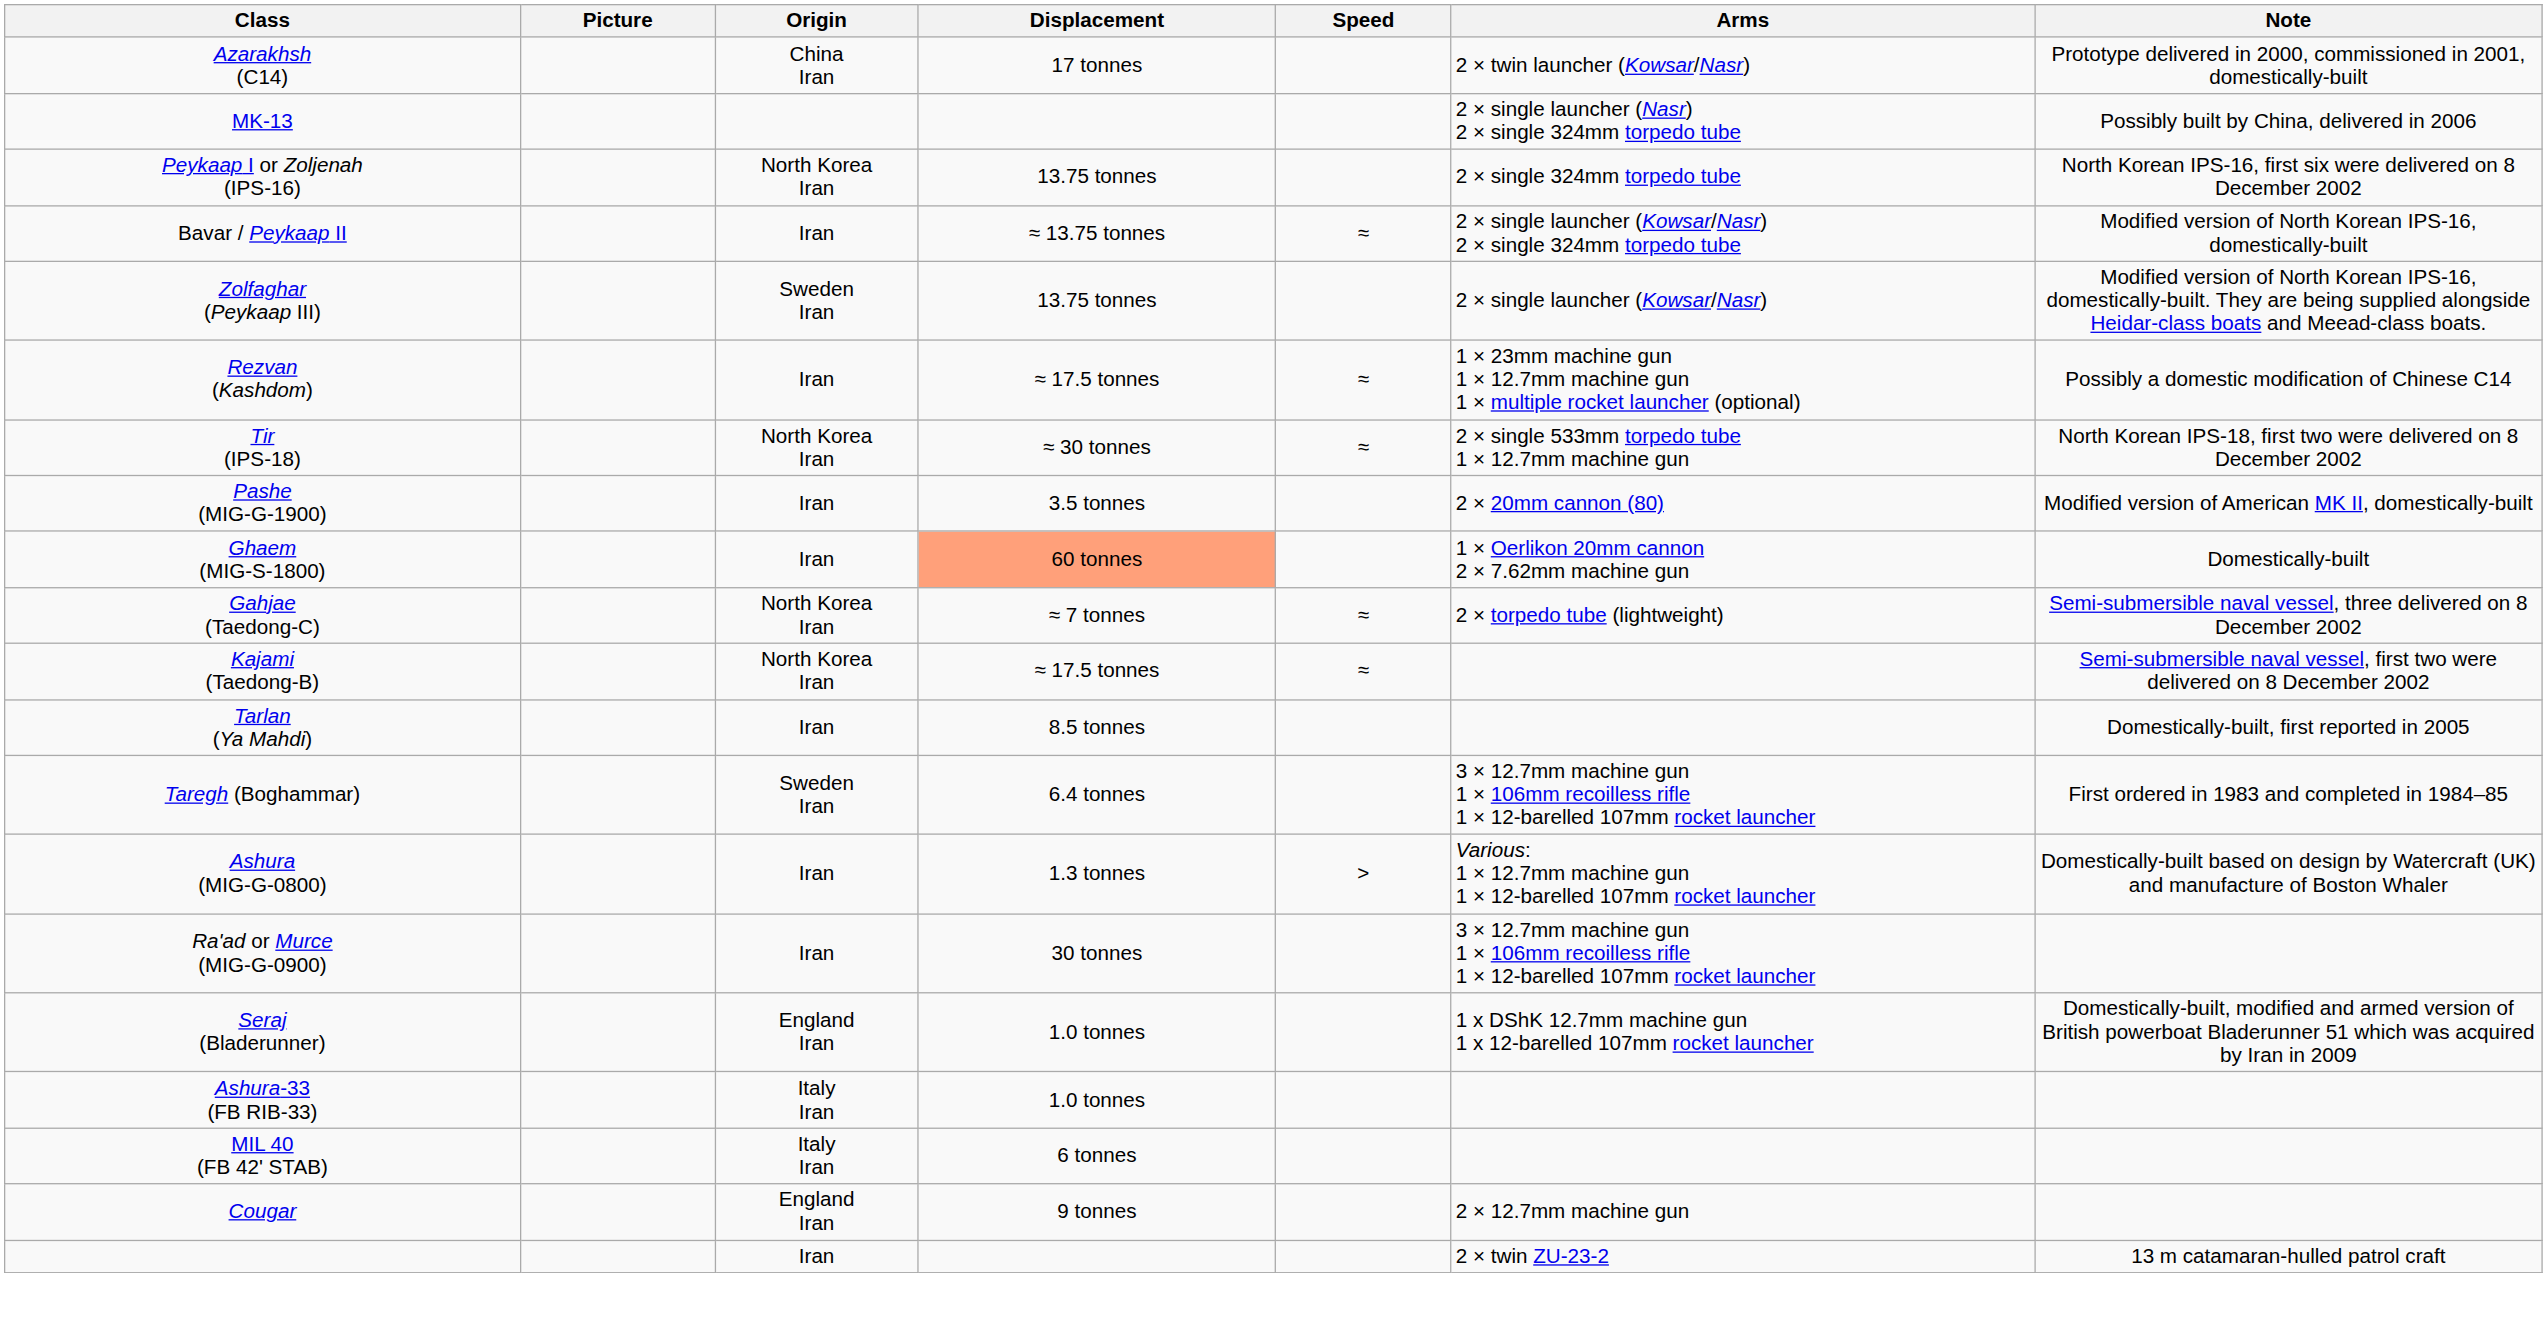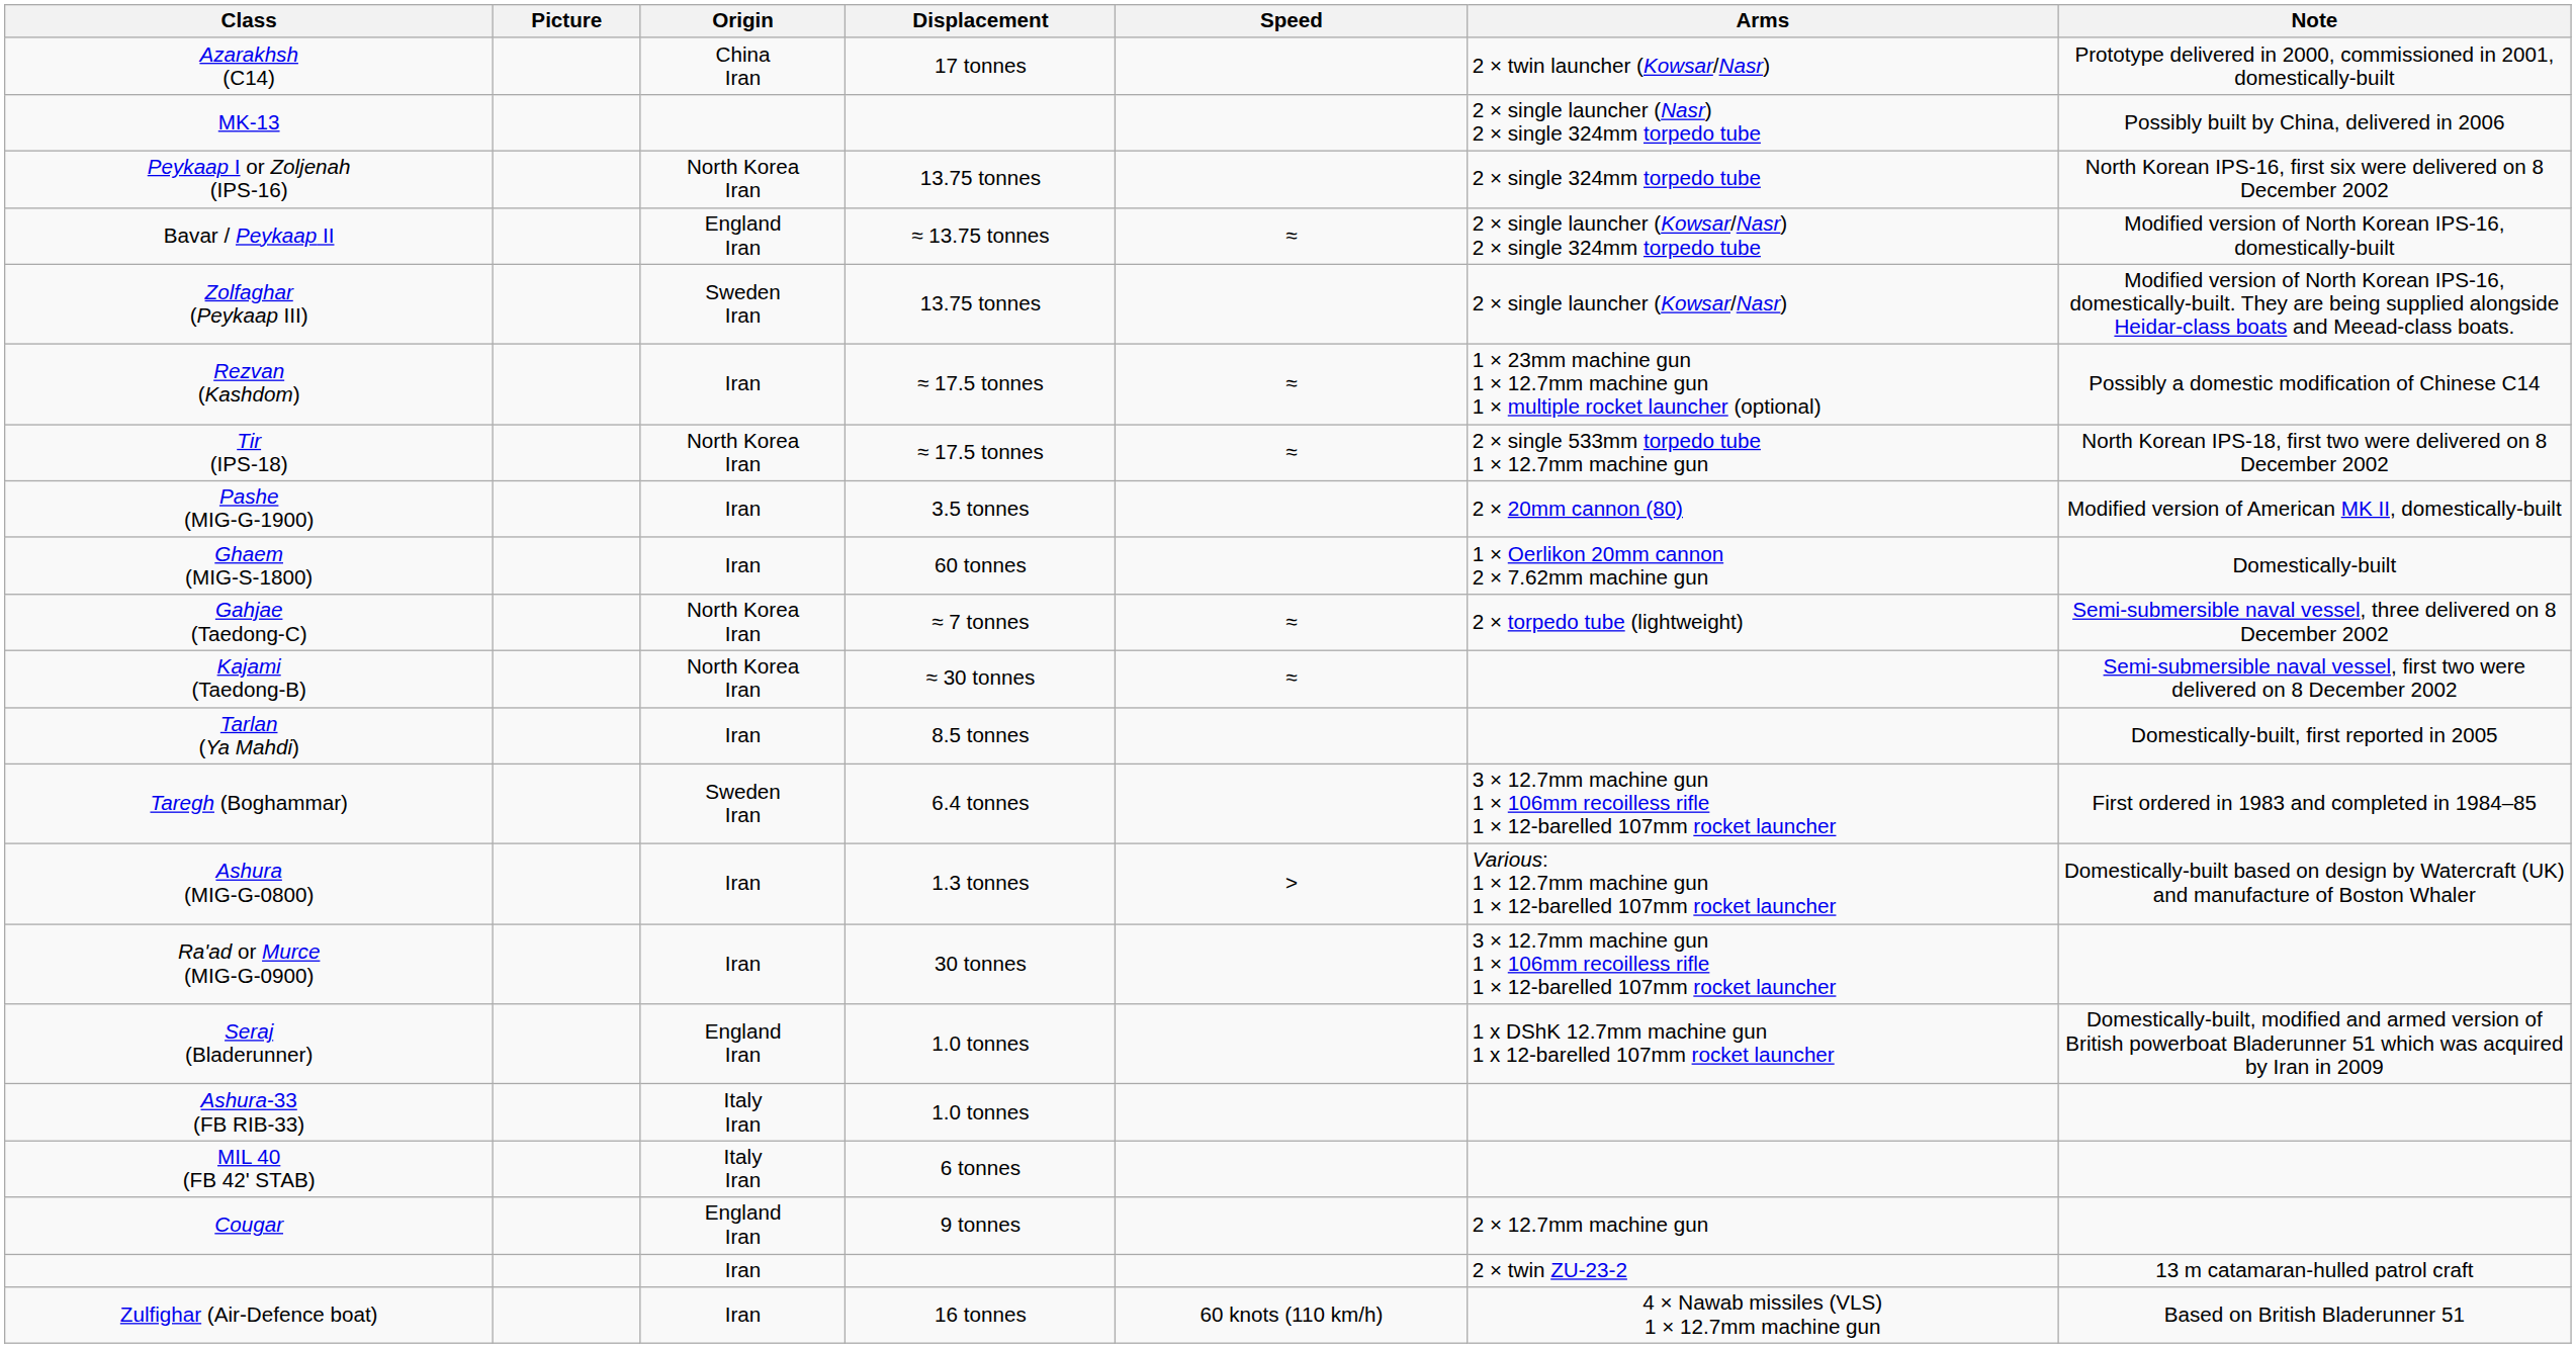Bavar / Peykaap II | Origin: Iran -> England Iran
Tir (IPS-18) | Displacement: ≈ 30 tonnes -> ≈ 17.5 tonnes
Ghaem (MIG-S-1800) | Displacement: lightsalmon background -> no background
Kajami (Taedong-B) | Displacement: ≈ 17.5 tonnes -> ≈ 30 tonnes
+ row: Zulfighar (Air-Defence boat) | Iran | 16 tonnes | 60 knots (110 km/h) | 4 × Nawab missiles (VLS) 1 × 12.7mm machine gun | Based on British Bladerunner 51
